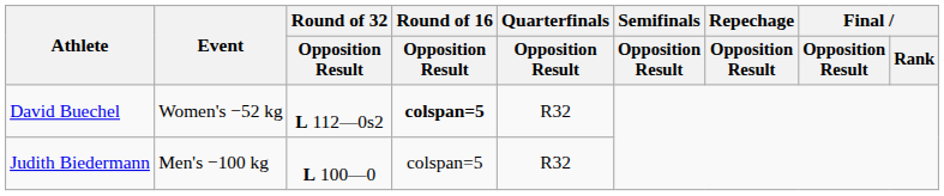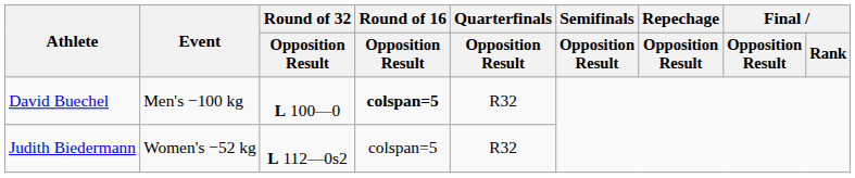David Buechel | Event: Women's −52 kg -> Men's −100 kg
David Buechel | Round of 32 / Opposition Result: L 112—0s2 -> L 100—0
Judith Biedermann | Event: Men's −100 kg -> Women's −52 kg
Judith Biedermann | Round of 32 / Opposition Result: L 100—0 -> L 112—0s2
